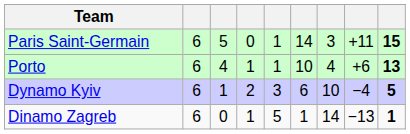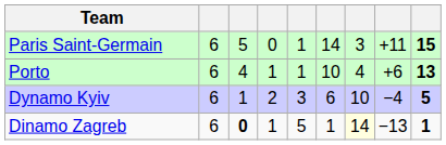Dinamo Zagreb | column 3: normal -> bold
Dinamo Zagreb | column 7: no background -> lightyellow background
